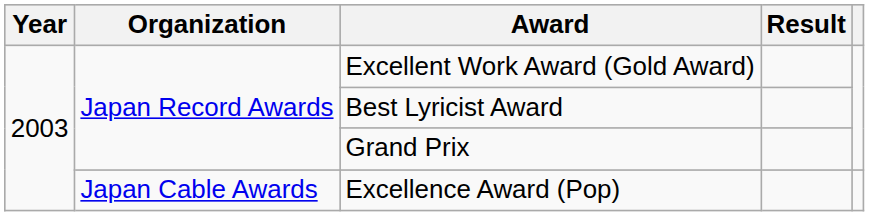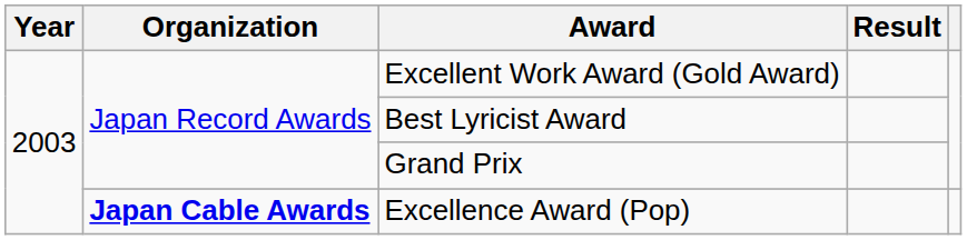Excellence Award (Pop) | Organization: normal -> bold
